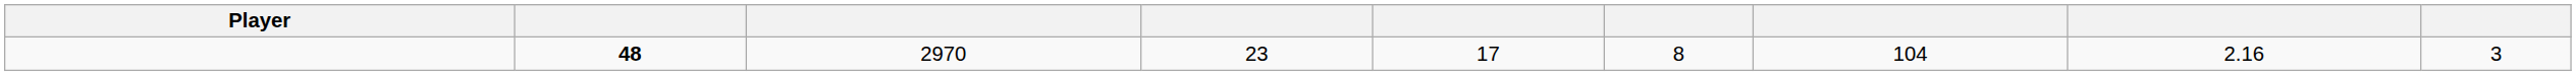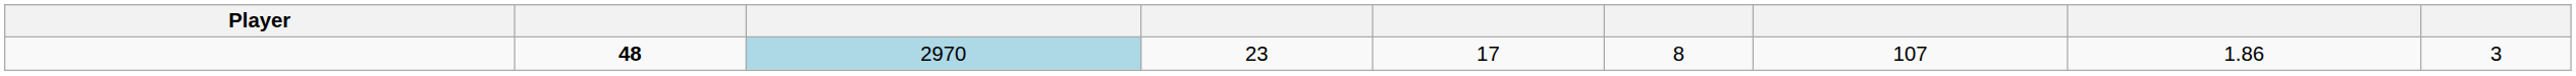row 2 | column 3: no background -> lightblue background
row 2 | column 7: 104 -> 107
row 2 | column 8: 2.16 -> 1.86
